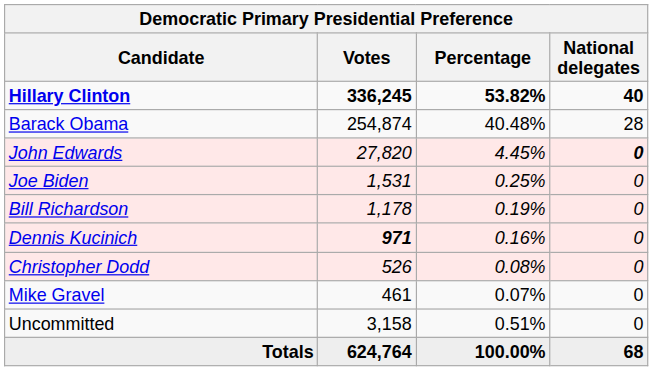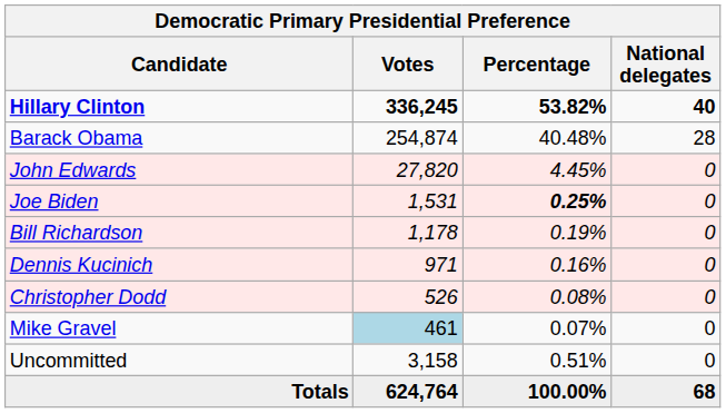John Edwards | National delegates: bold -> normal
Joe Biden | Percentage: normal -> bold
Dennis Kucinich | Votes: bold -> normal
Mike Gravel | Votes: no background -> lightblue background
